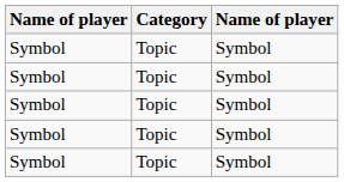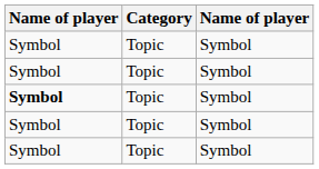row 4 | column 1: normal -> bold
